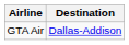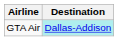GTA Air | Destination: no background -> paleturquoise background
